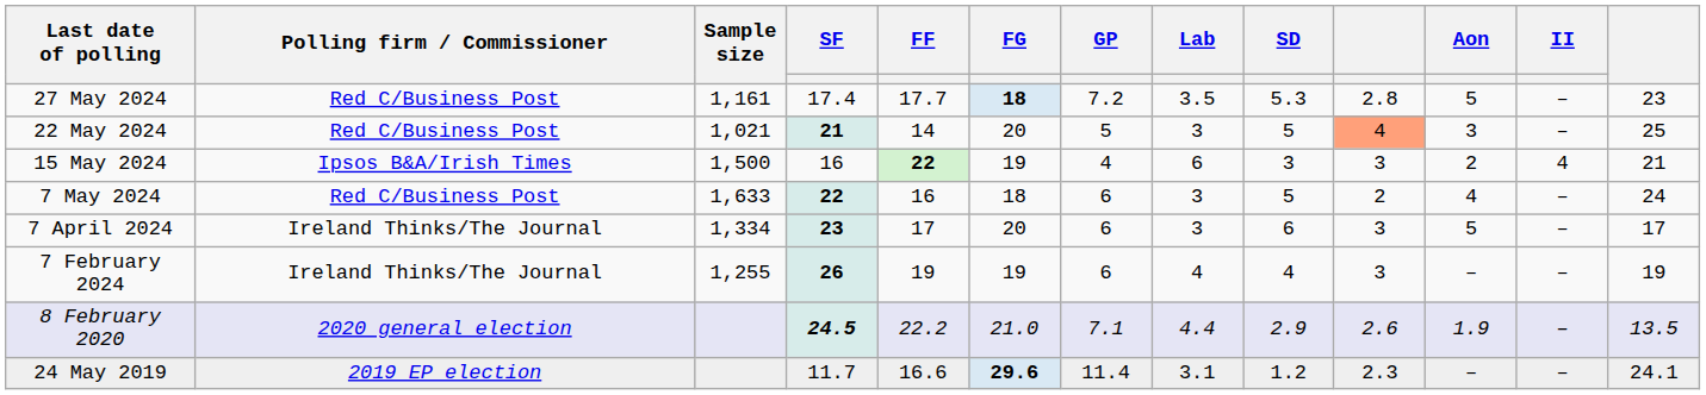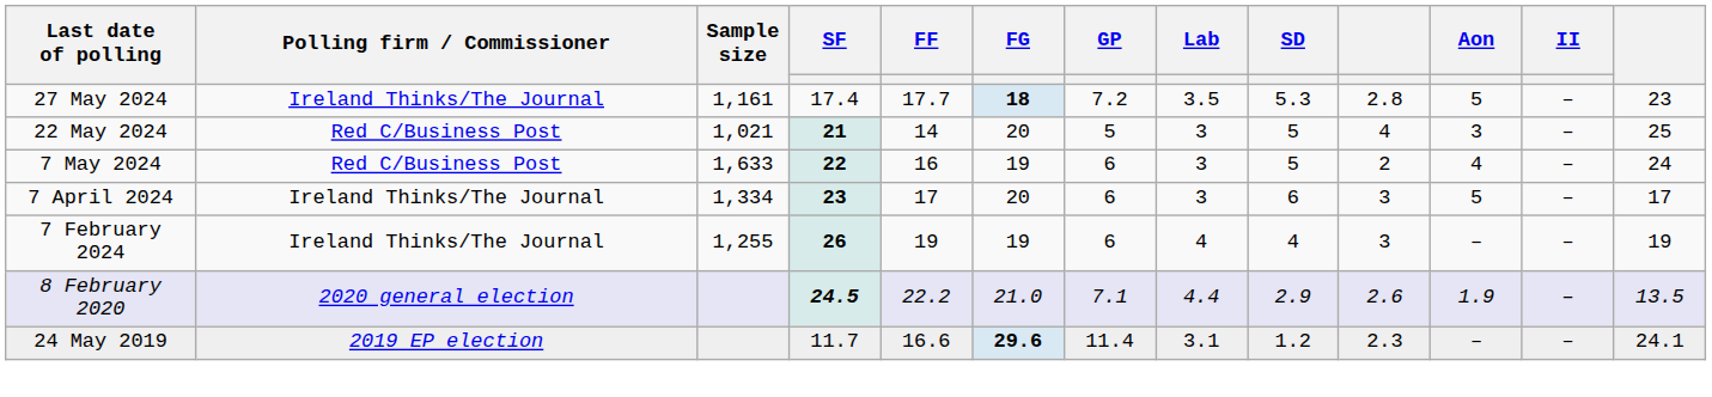27 May 2024 | Polling firm / Commissioner: Red C/Business Post -> Ireland Thinks/The Journal
22 May 2024 | column 10: lightsalmon background -> no background
- row: 15 May 2024 | Ipsos B&A/Irish Times | 1,500 | 16 | 22 | 19 | 4 | 6 | 3 | 3 | 2 | 4 | 21
7 May 2024 | FG: 18 -> 19
